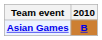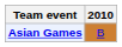Asian Games | 2010: bold -> normal
